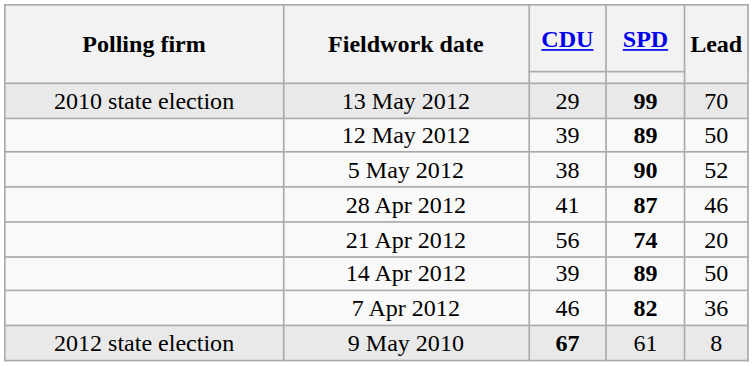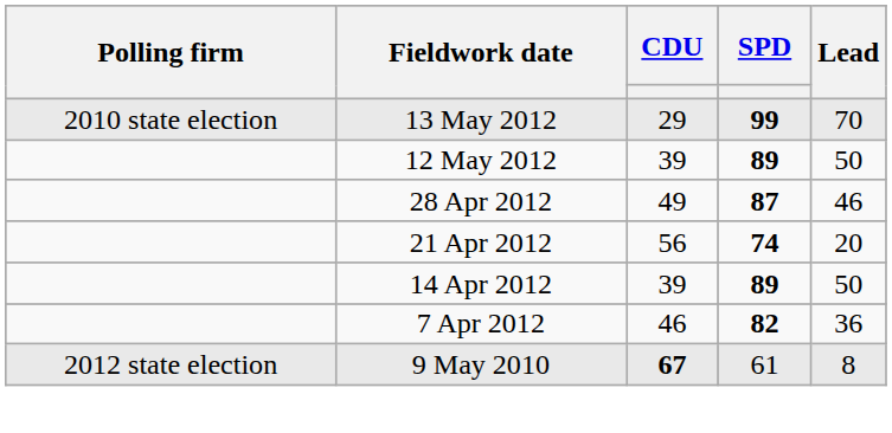- row: 5 May 2012 | 38 | 90 | 52
28 Apr 2012 | CDU: 41 -> 49
